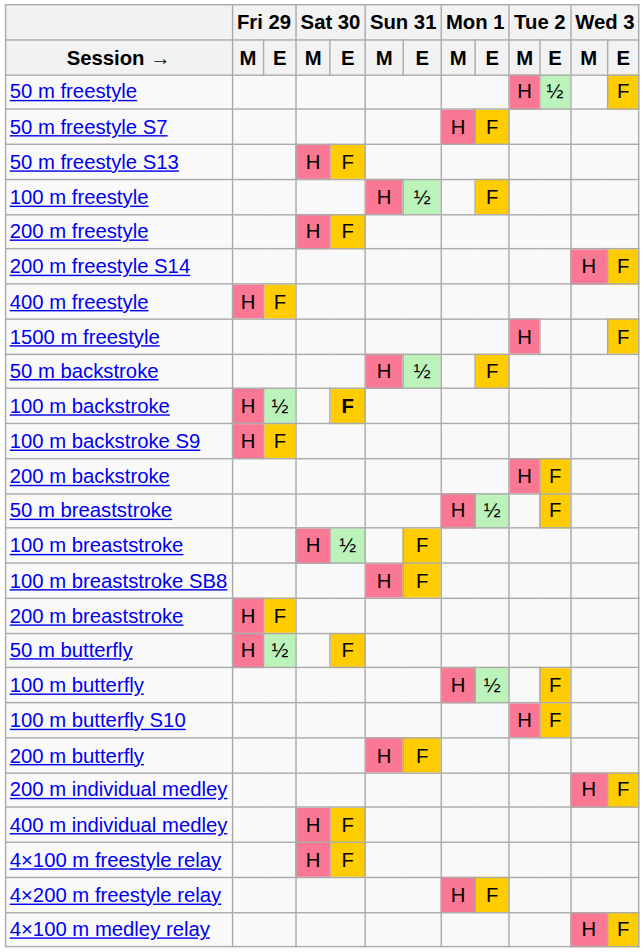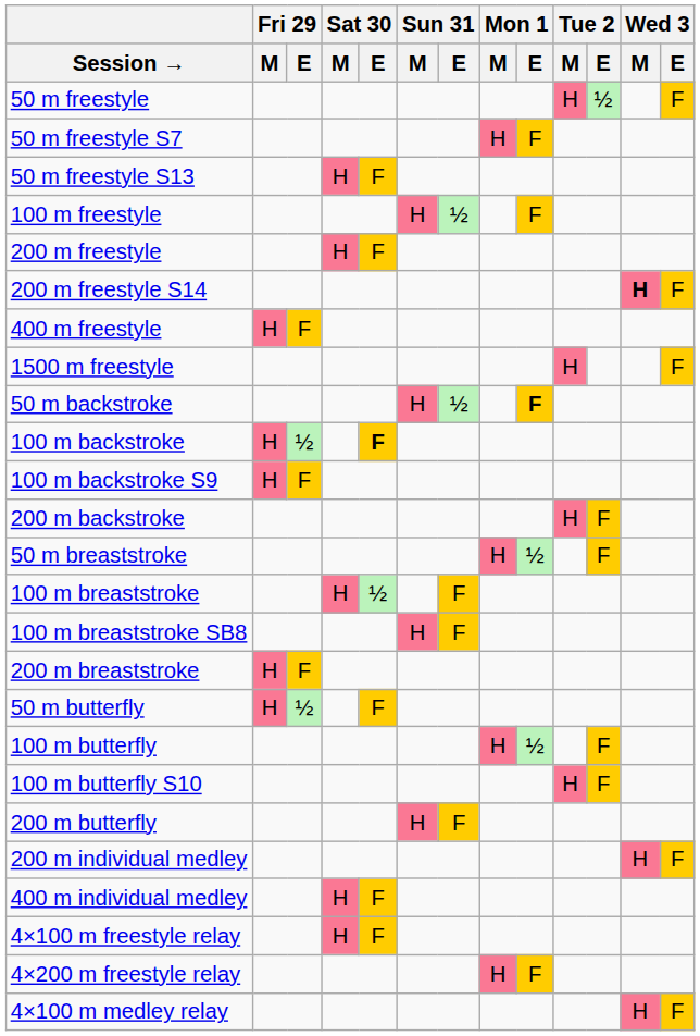200 m freestyle S14 | Wed 3 / M: normal -> bold
50 m backstroke | Mon 1 / E: normal -> bold
